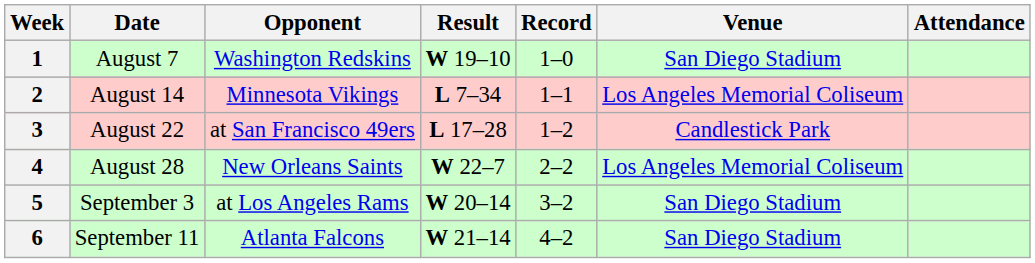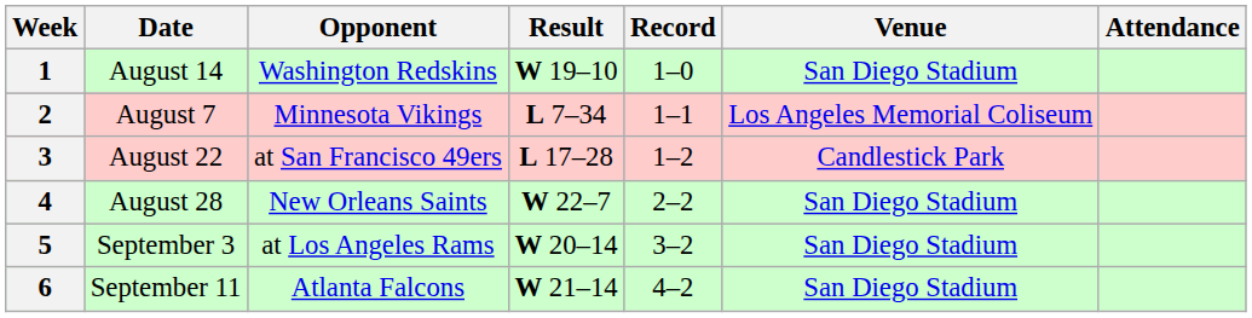1 | Date: August 7 -> August 14
2 | Date: August 14 -> August 7
4 | Venue: Los Angeles Memorial Coliseum -> San Diego Stadium
